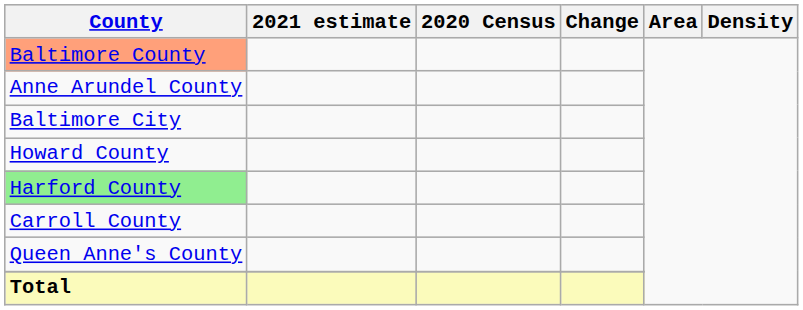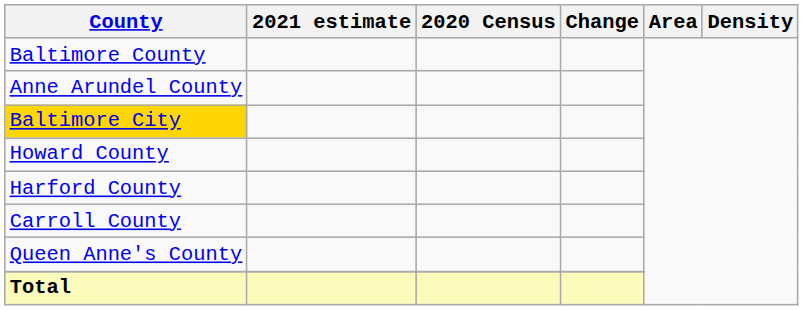Baltimore County | County: lightsalmon background -> no background
Baltimore City | County: no background -> gold background
Harford County | County: lightgreen background -> no background
